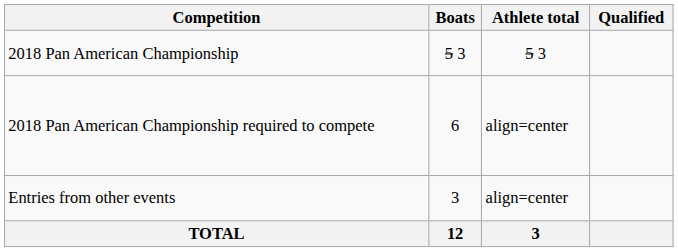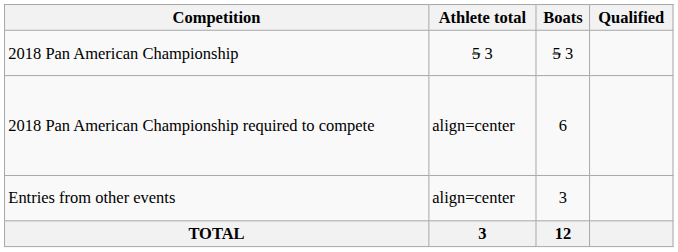columns swapped: Boats <-> Athlete total
